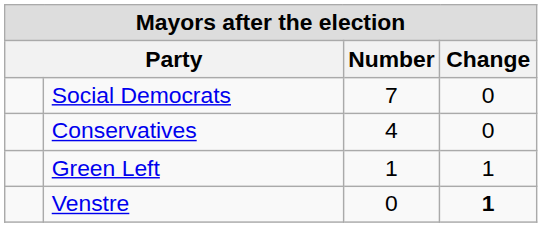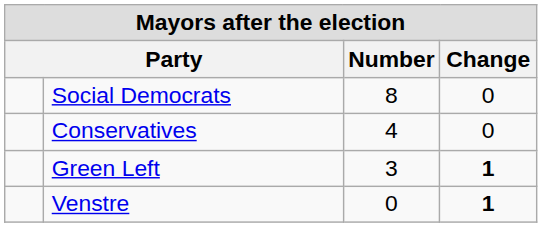Social Democrats | Number: 7 -> 8
Green Left | Number: 1 -> 3
Green Left | Change: normal -> bold
